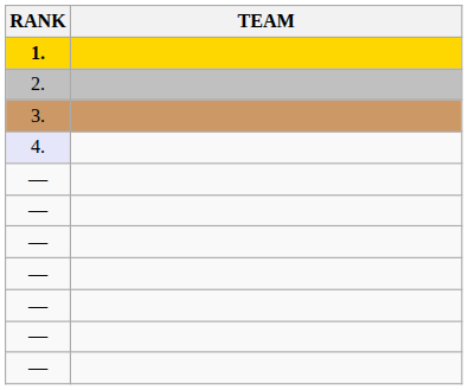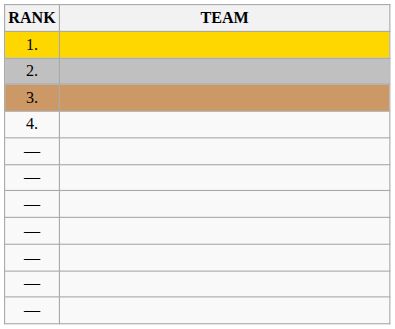row 2 | RANK: bold -> normal
row 5 | RANK: lavender background -> no background
